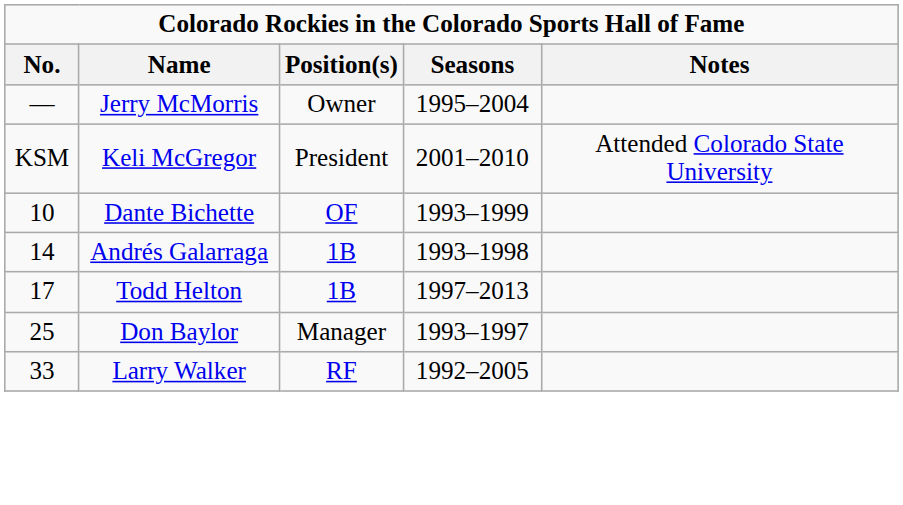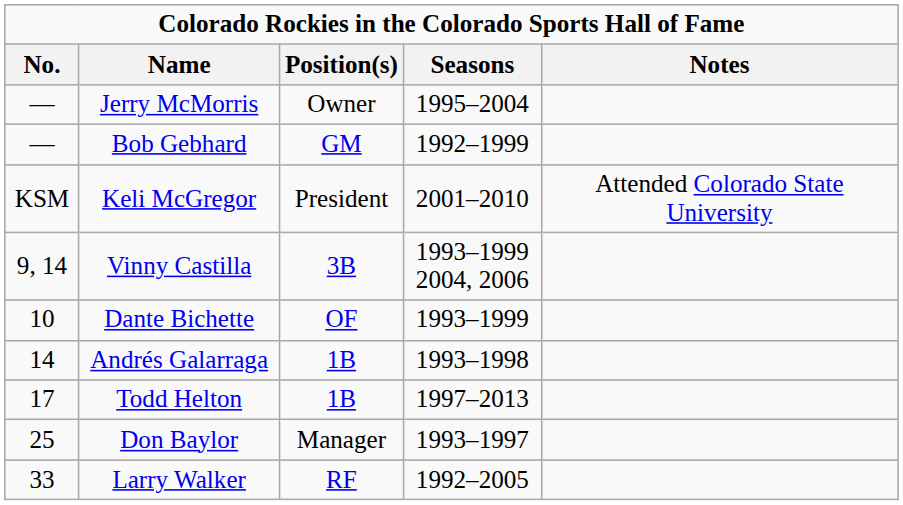+ row: — | Bob Gebhard | GM | 1992–1999
+ row: 9, 14 | Vinny Castilla | 3B | 1993–1999 2004, 2006
